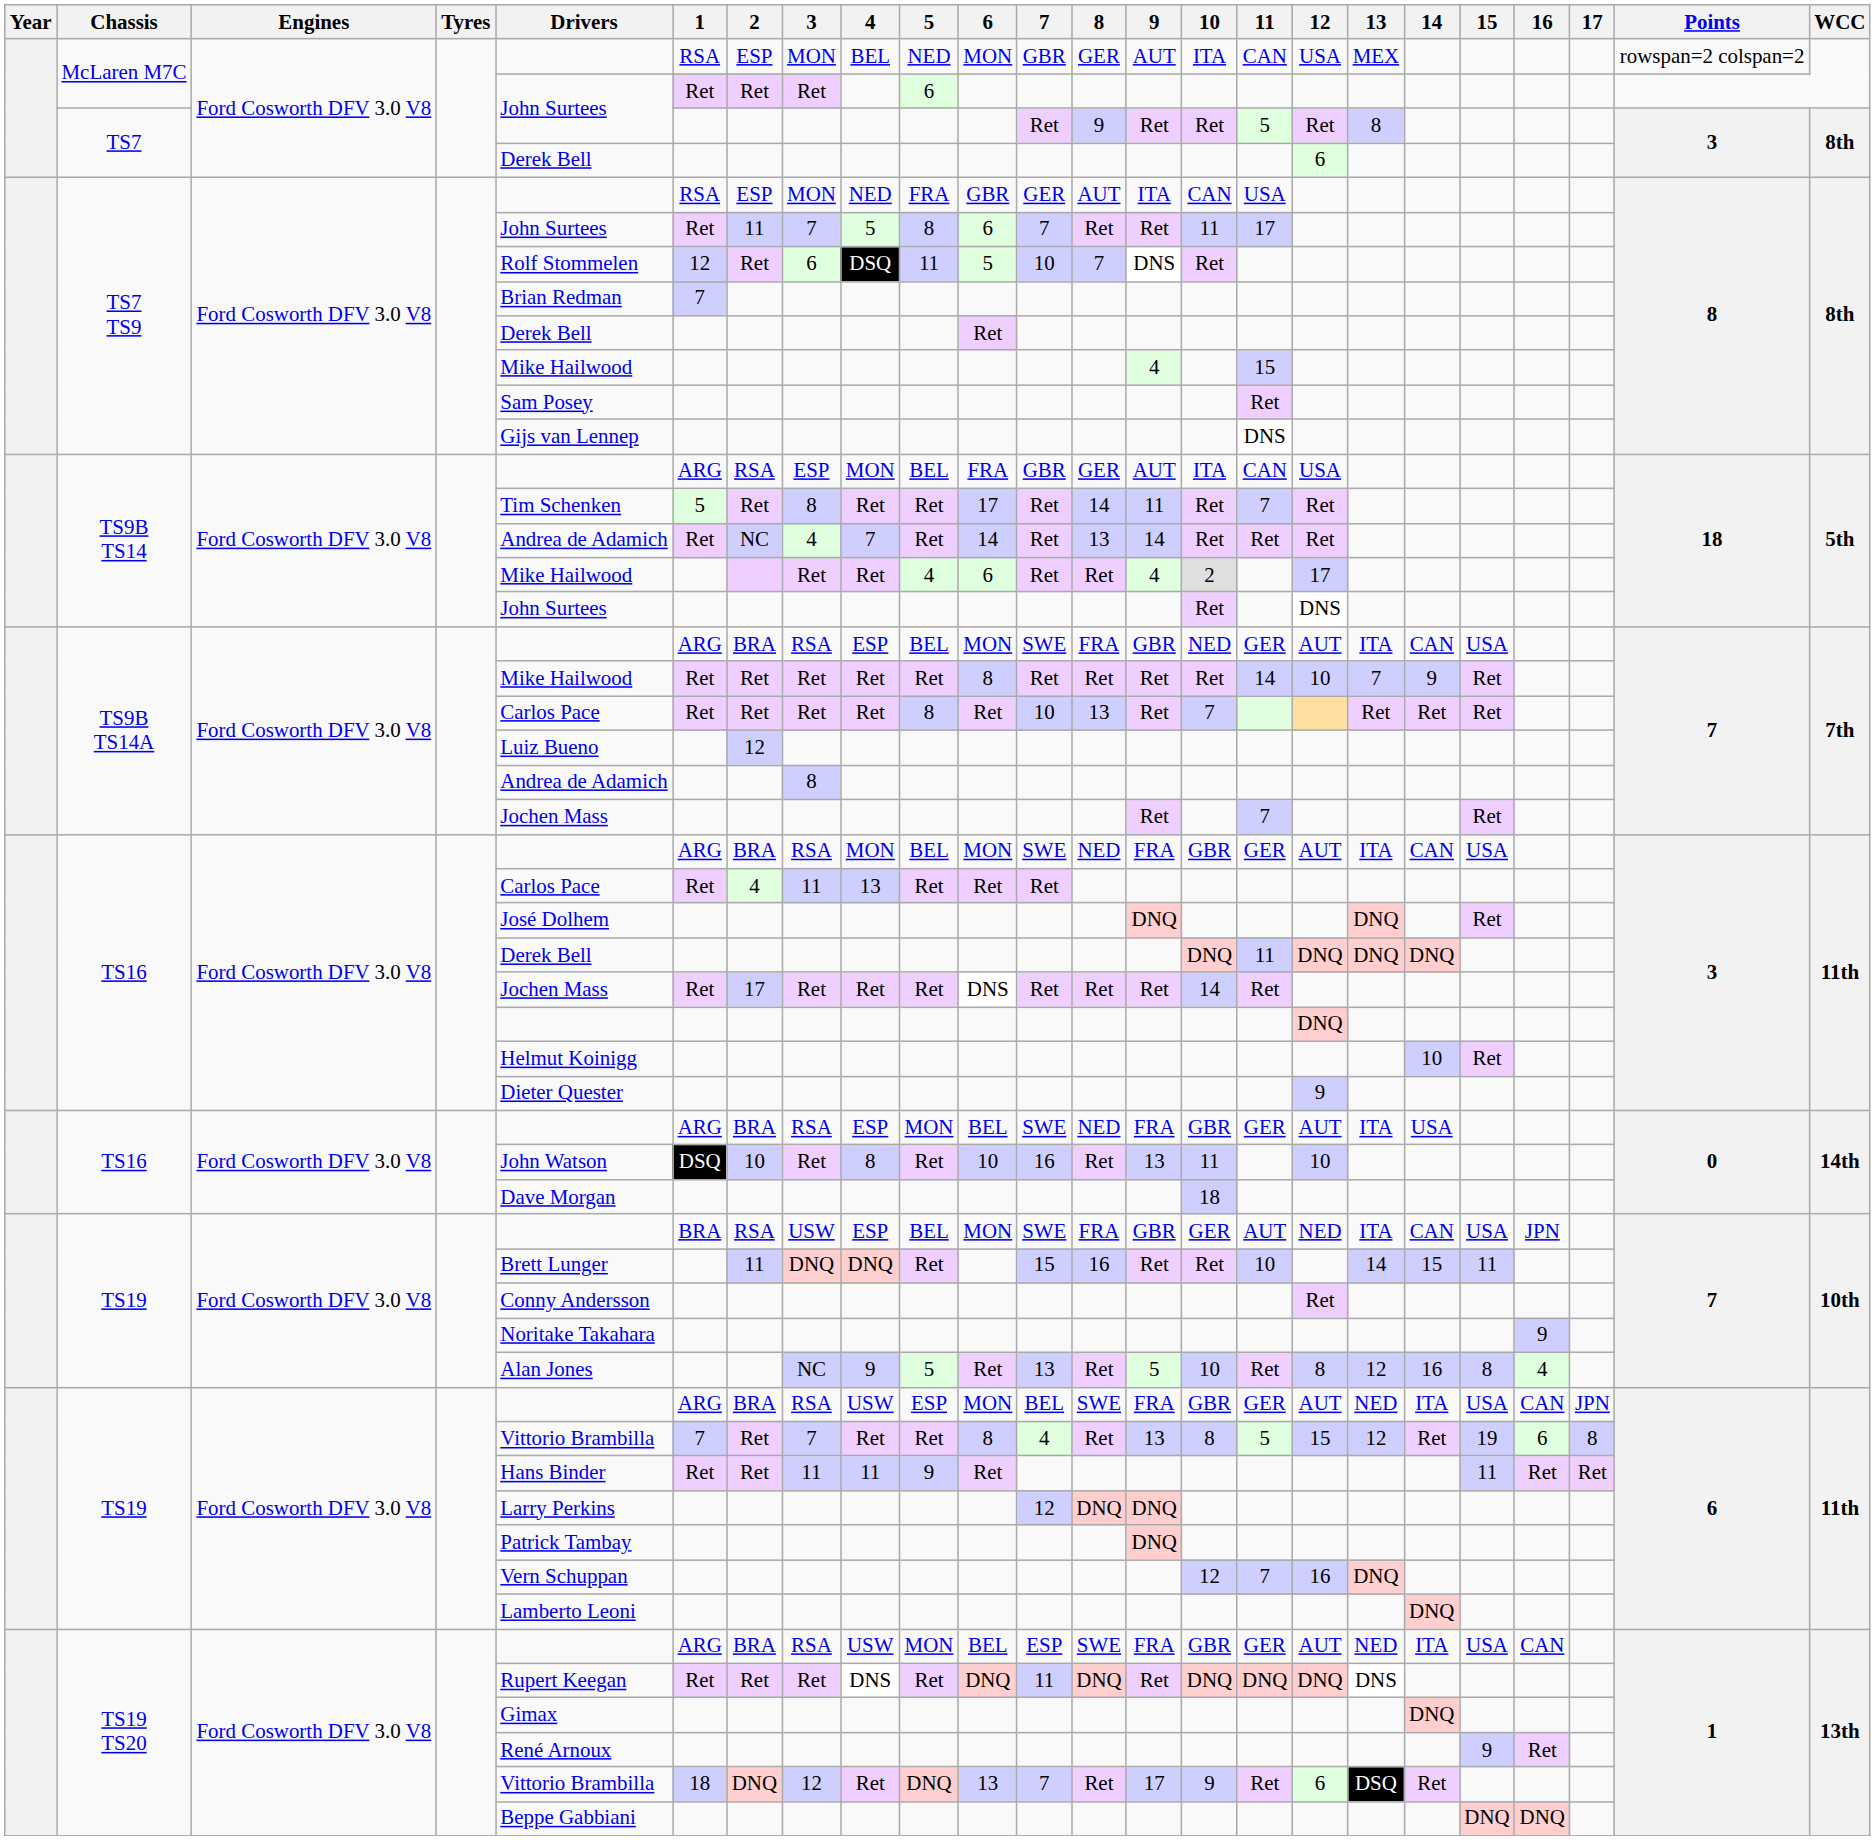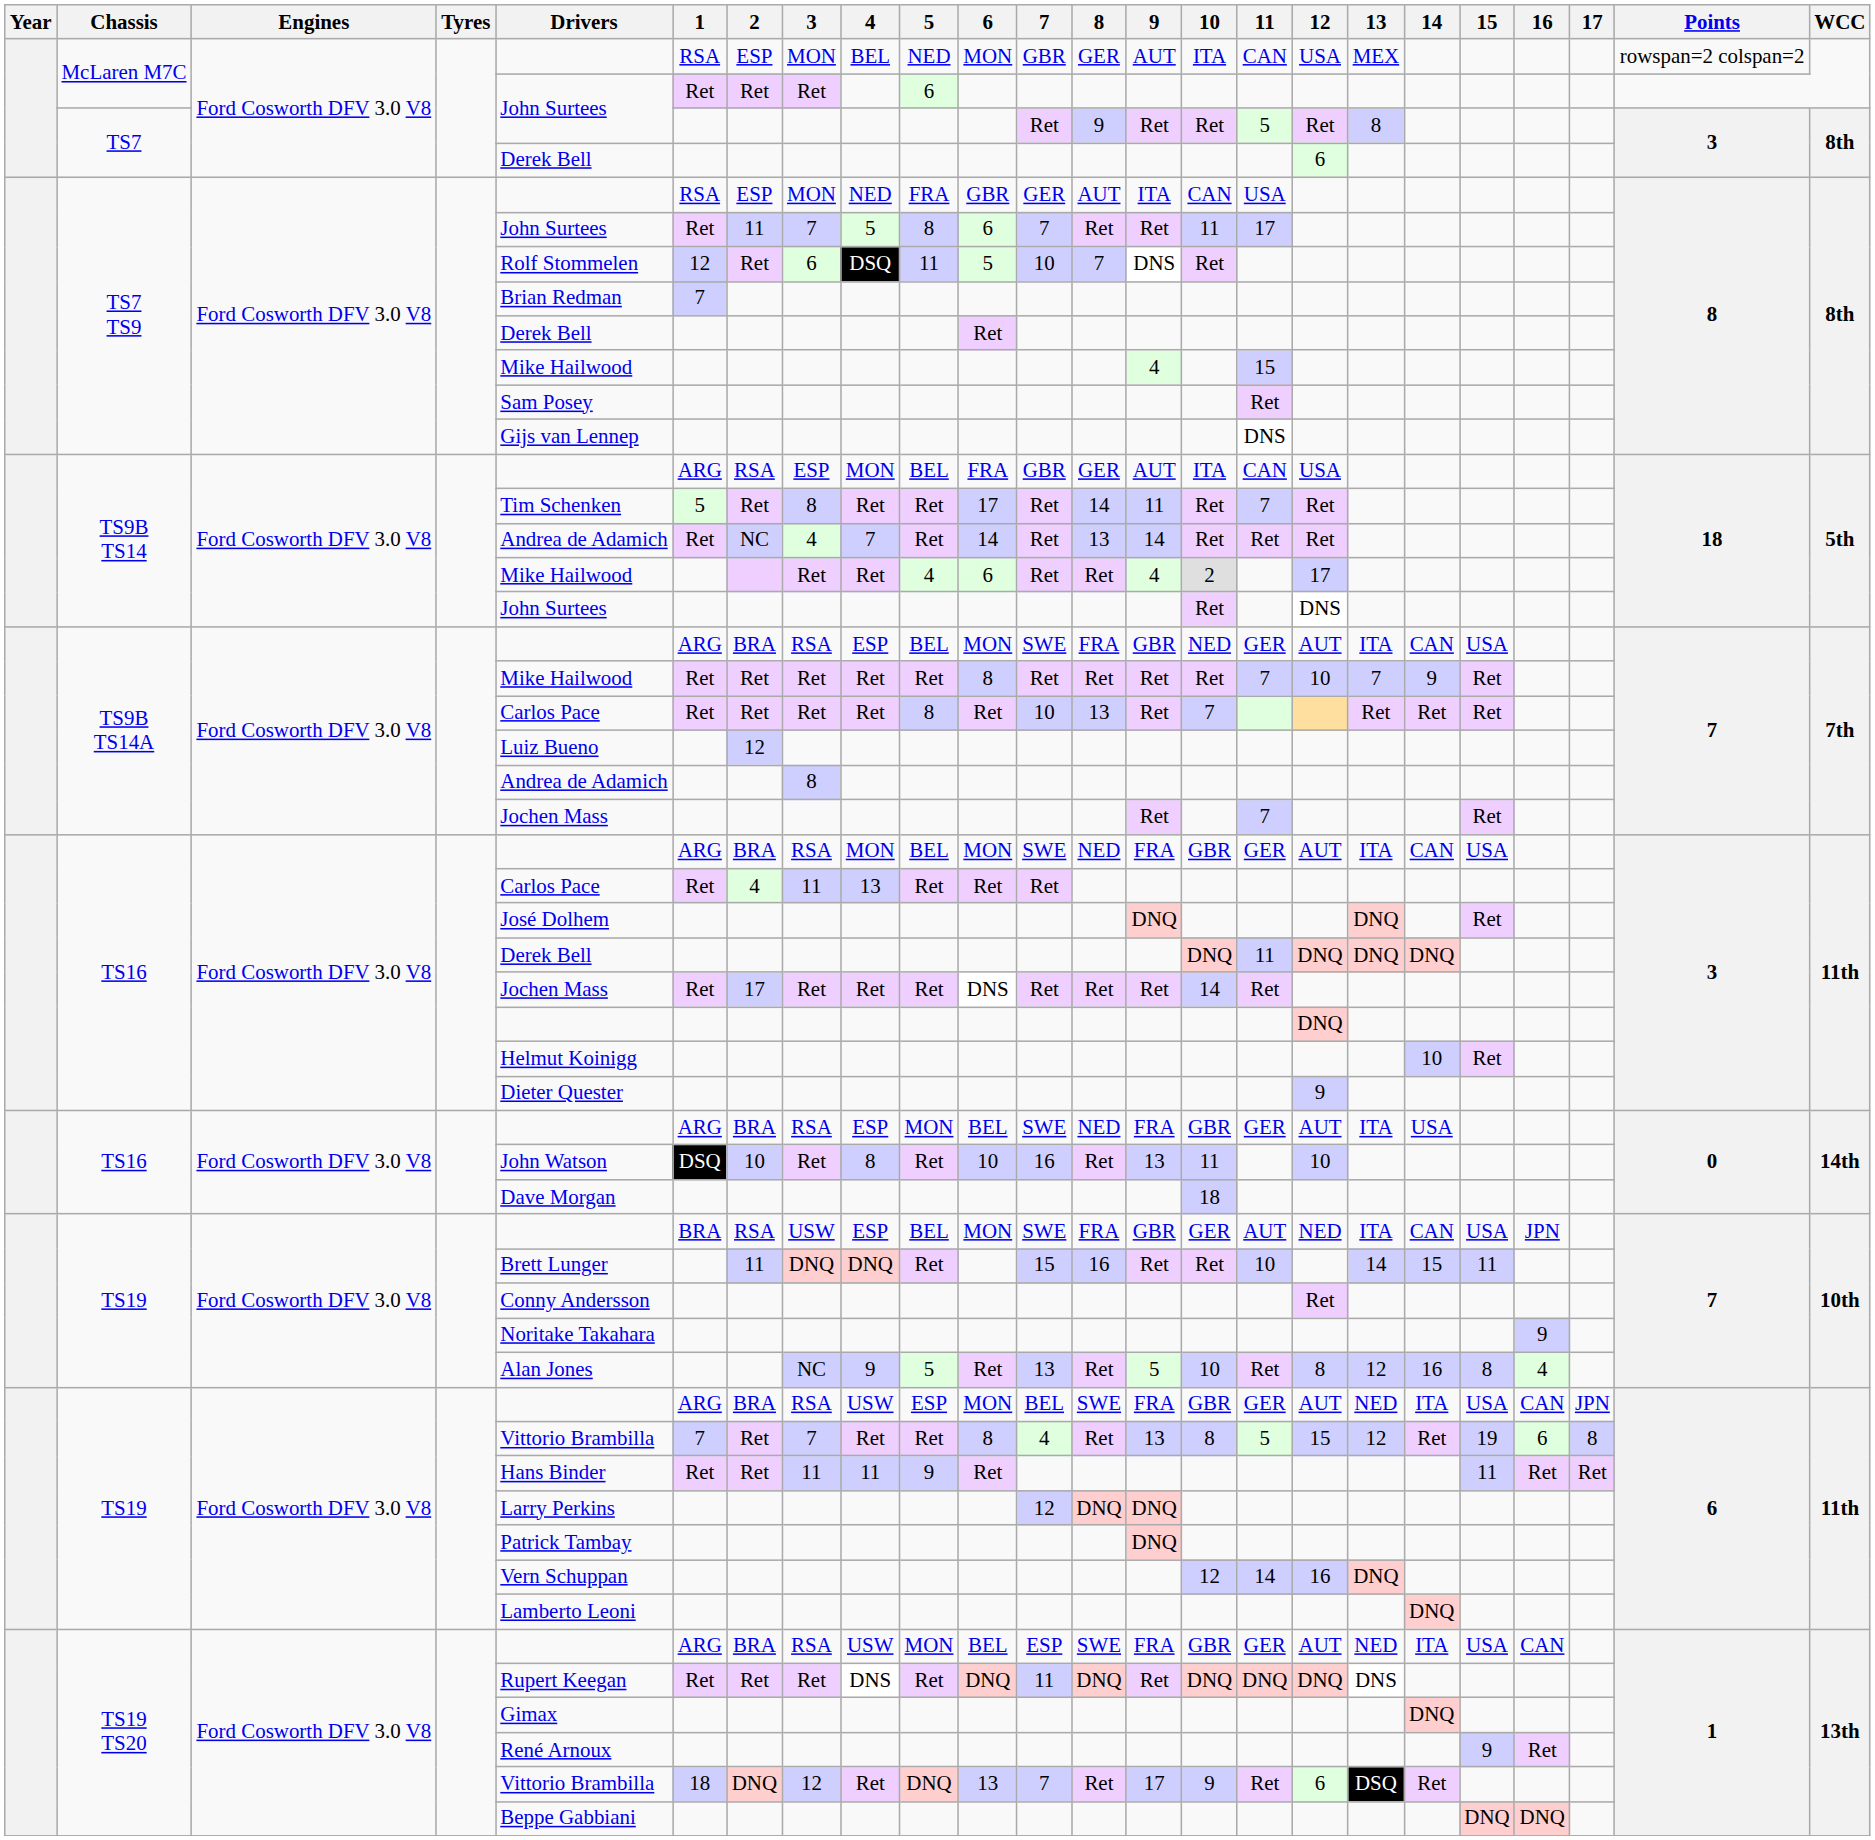row 20 | 11: 14 -> 7
row 46 | 11: 7 -> 14
